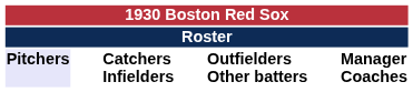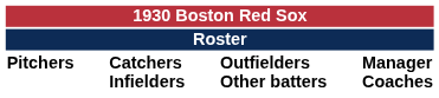Pitchers | column 1: lavender background -> no background
